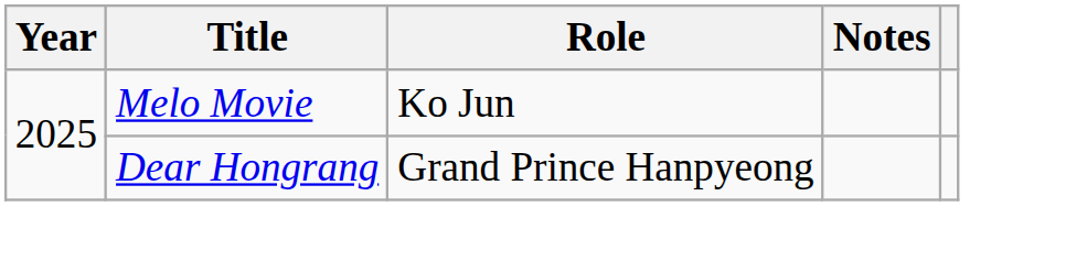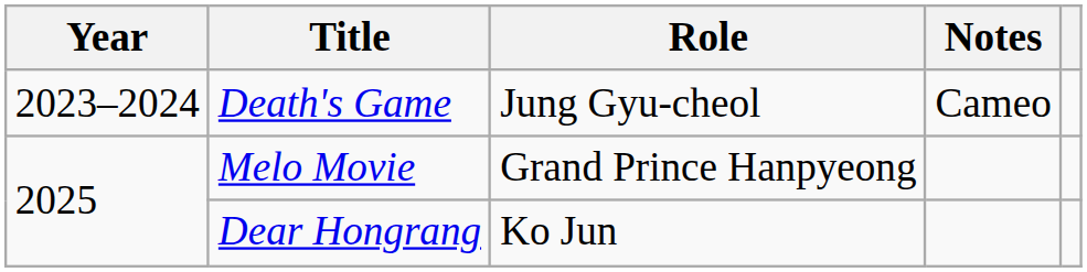+ row: 2023–2024 | Death's Game | Jung Gyu-cheol | Cameo
Melo Movie | Role: Ko Jun -> Grand Prince Hanpyeong
Dear Hongrang | Role: Grand Prince Hanpyeong -> Ko Jun
